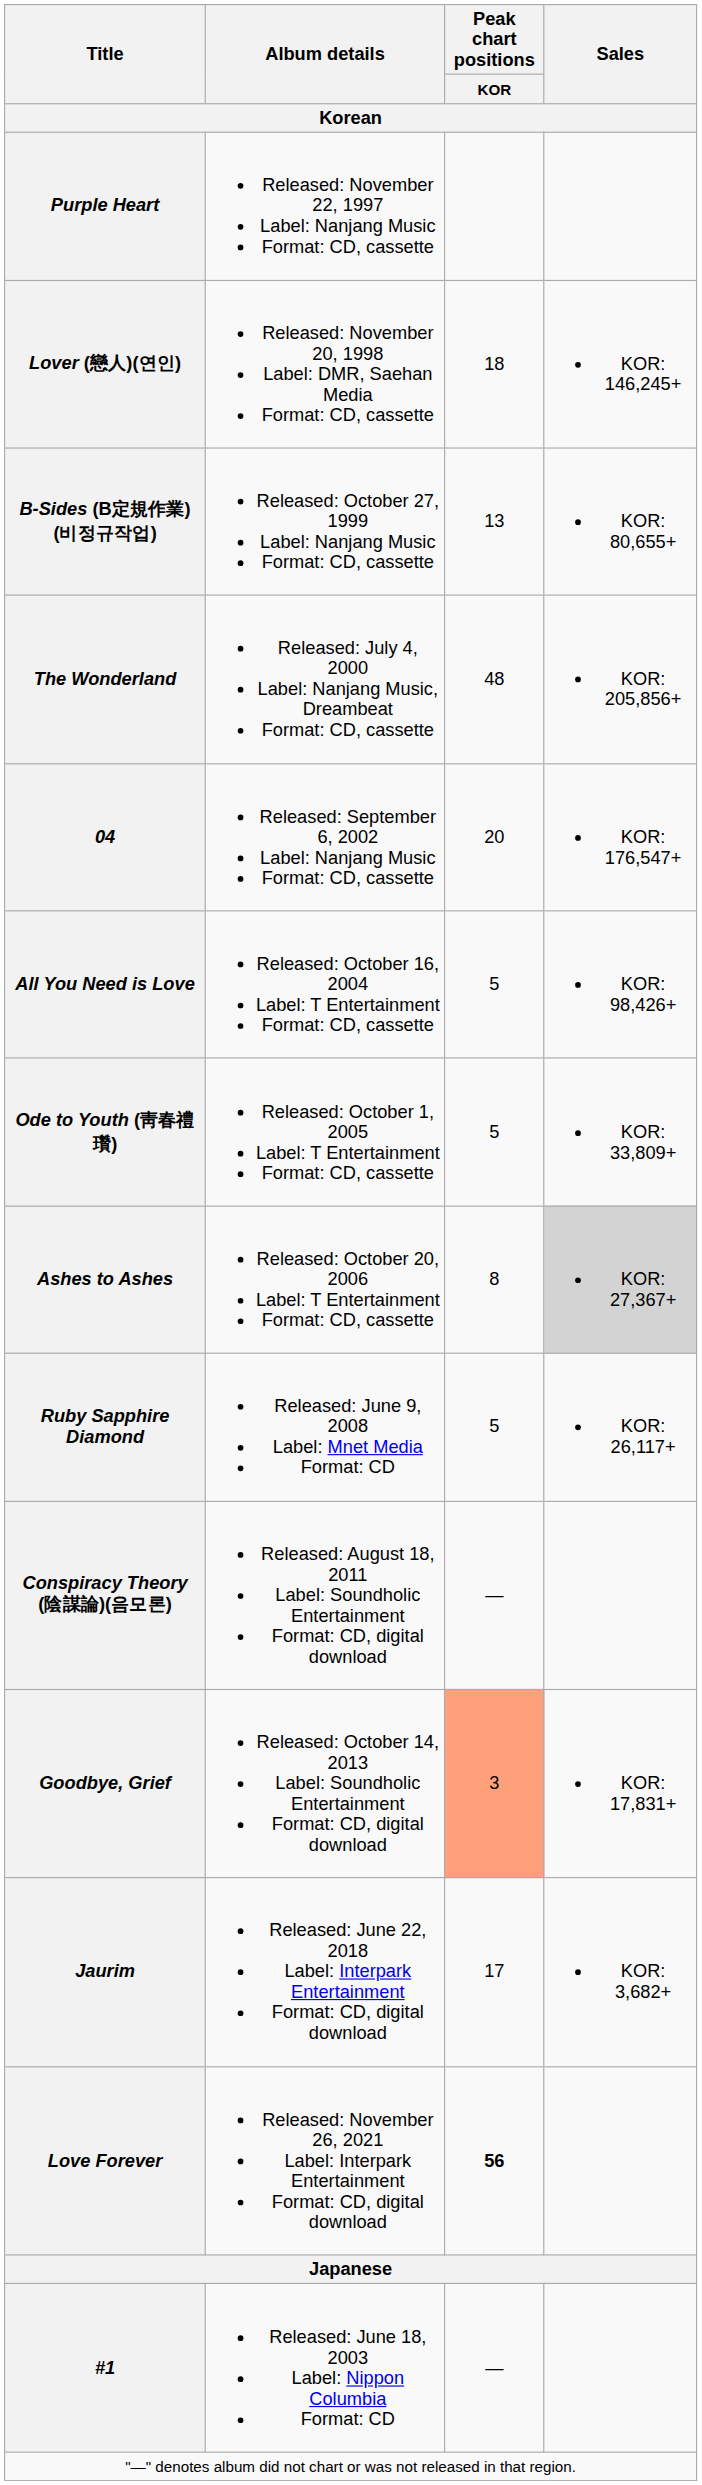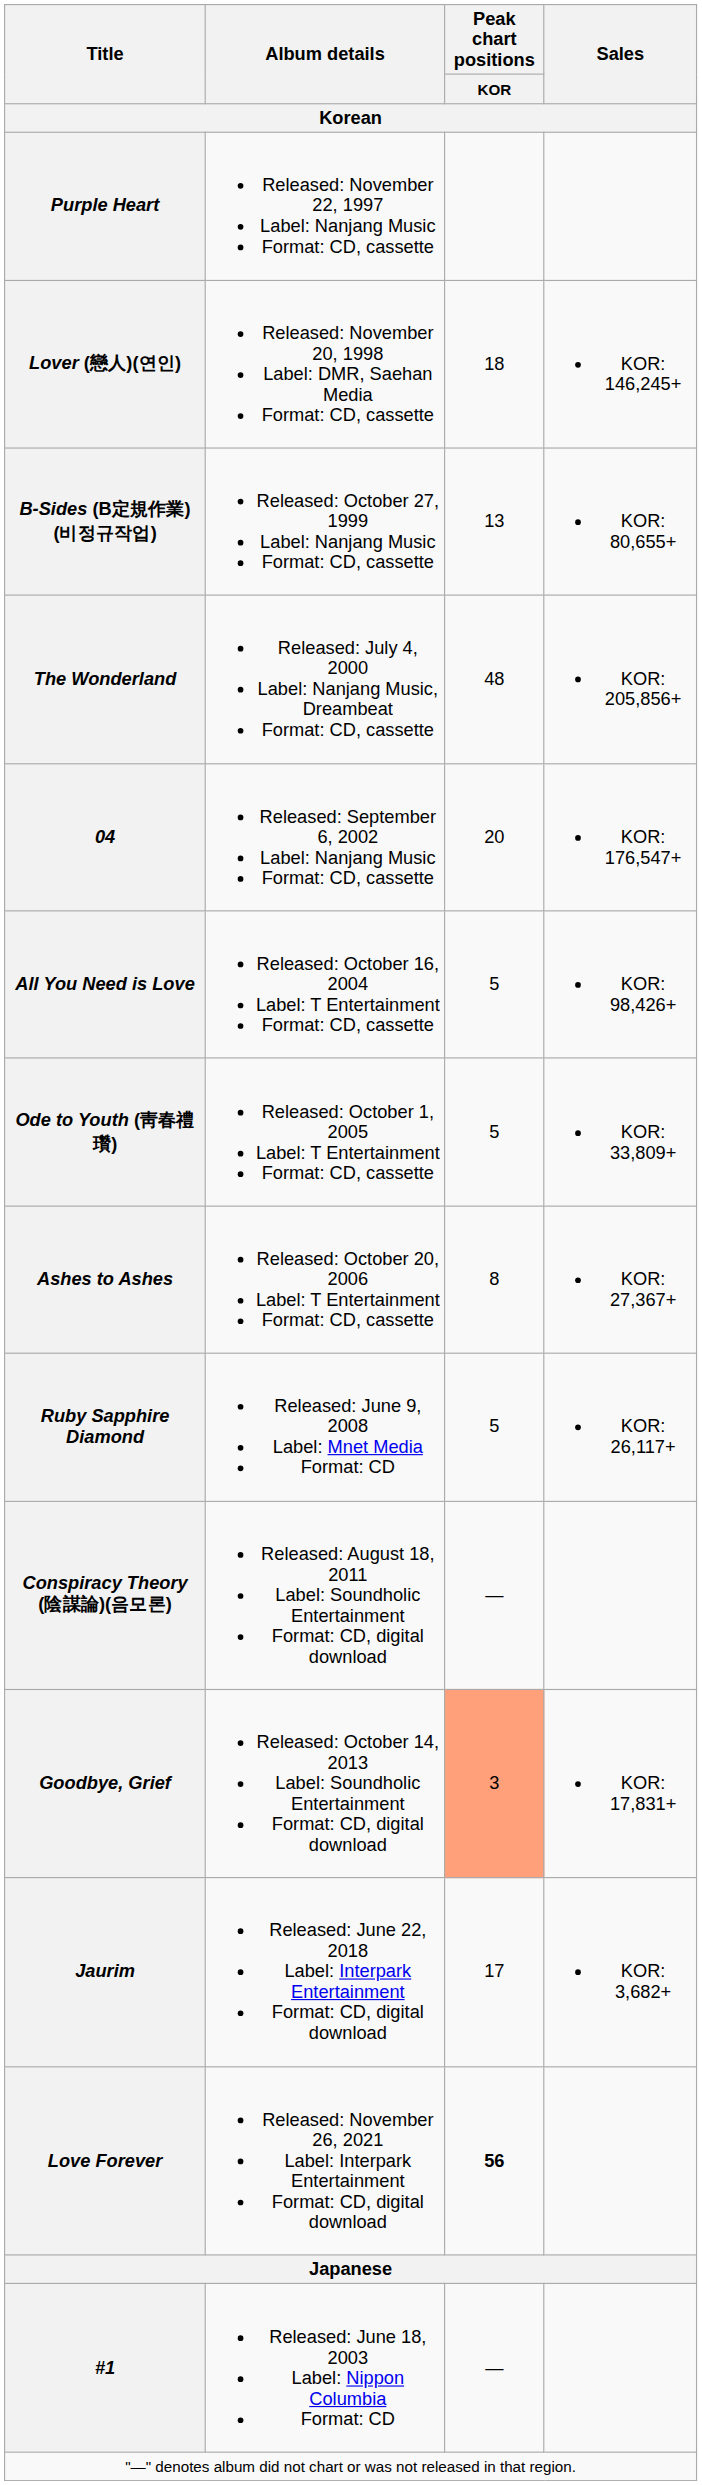Ashes to Ashes | Sales: lightgrey background -> no background
